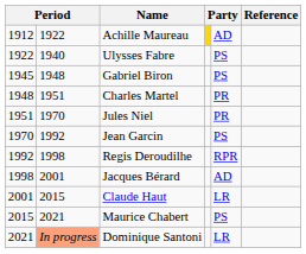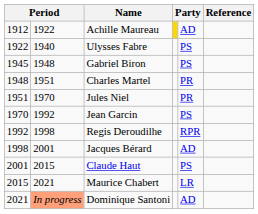Claude Haut | column 5: LR -> PS
Maurice Chabert | column 5: PS -> LR
Dominique Santoni | column 5: LR -> AD
